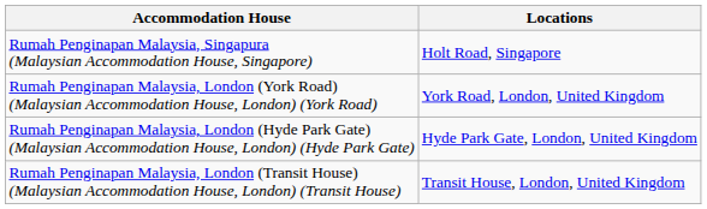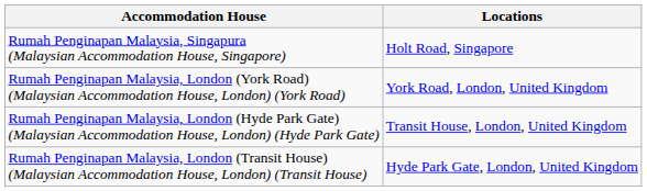row 4 | Locations: Hyde Park Gate, London, United Kingdom -> Transit House, London, United Kingdom
row 5 | Locations: Transit House, London, United Kingdom -> Hyde Park Gate, London, United Kingdom
